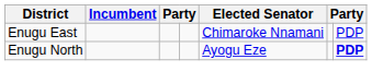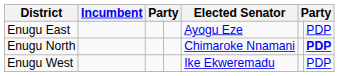Enugu East | Elected Senator: Chimaroke Nnamani -> Ayogu Eze
Enugu North | Elected Senator: Ayogu Eze -> Chimaroke Nnamani
+ row: Enugu West | Ike Ekweremadu | PDP
